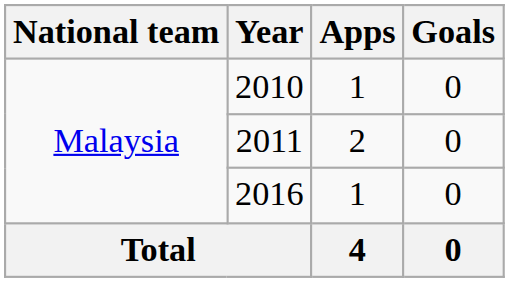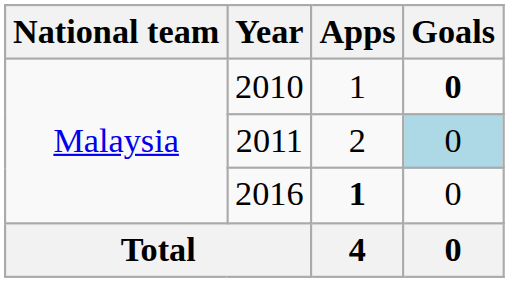2010 | Goals: normal -> bold
2011 | Goals: no background -> lightblue background
2016 | Apps: normal -> bold
